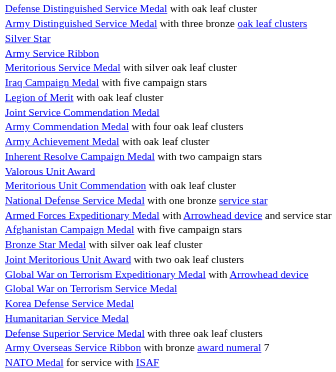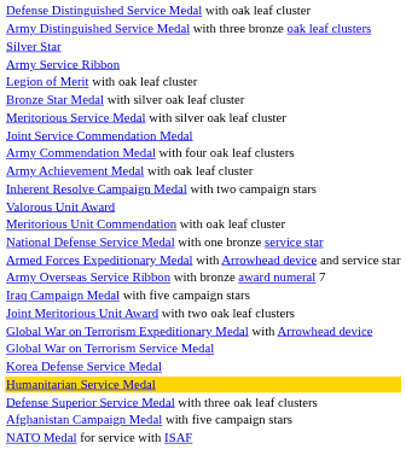row 5 | column 1: Meritorious Service Medal with silver oak leaf cluster -> Legion of Merit with oak leaf cluster
row 6 | column 1: Iraq Campaign Medal with five campaign stars -> Bronze Star Medal with silver oak leaf cluster
row 7 | column 1: Legion of Merit with oak leaf cluster -> Meritorious Service Medal with silver oak leaf cluster
row 16 | column 1: Afghanistan Campaign Medal with five campaign stars -> Army Overseas Service Ribbon with bronze award numeral 7
row 17 | column 1: Bronze Star Medal with silver oak leaf cluster -> Iraq Campaign Medal with five campaign stars
row 22 | column 1: no background -> gold background
row 24 | column 1: Army Overseas Service Ribbon with bronze award numeral 7 -> Afghanistan Campaign Medal with five campaign stars
